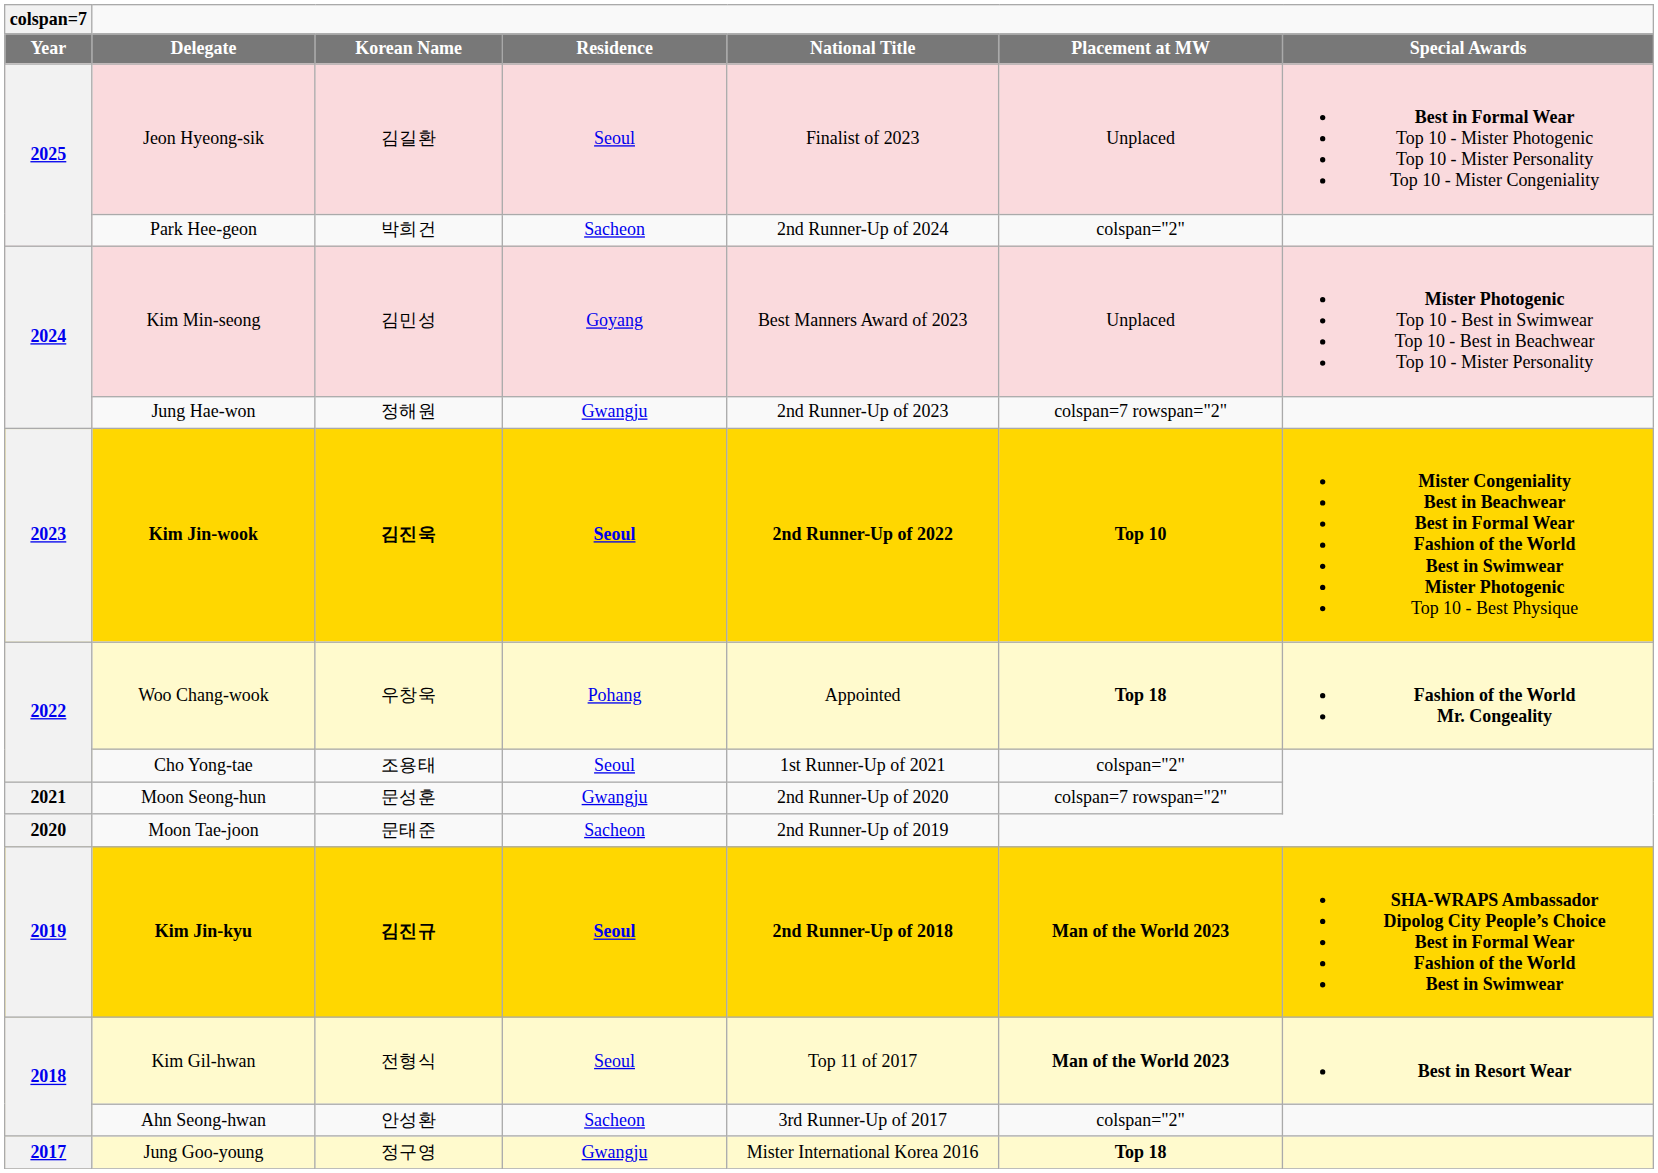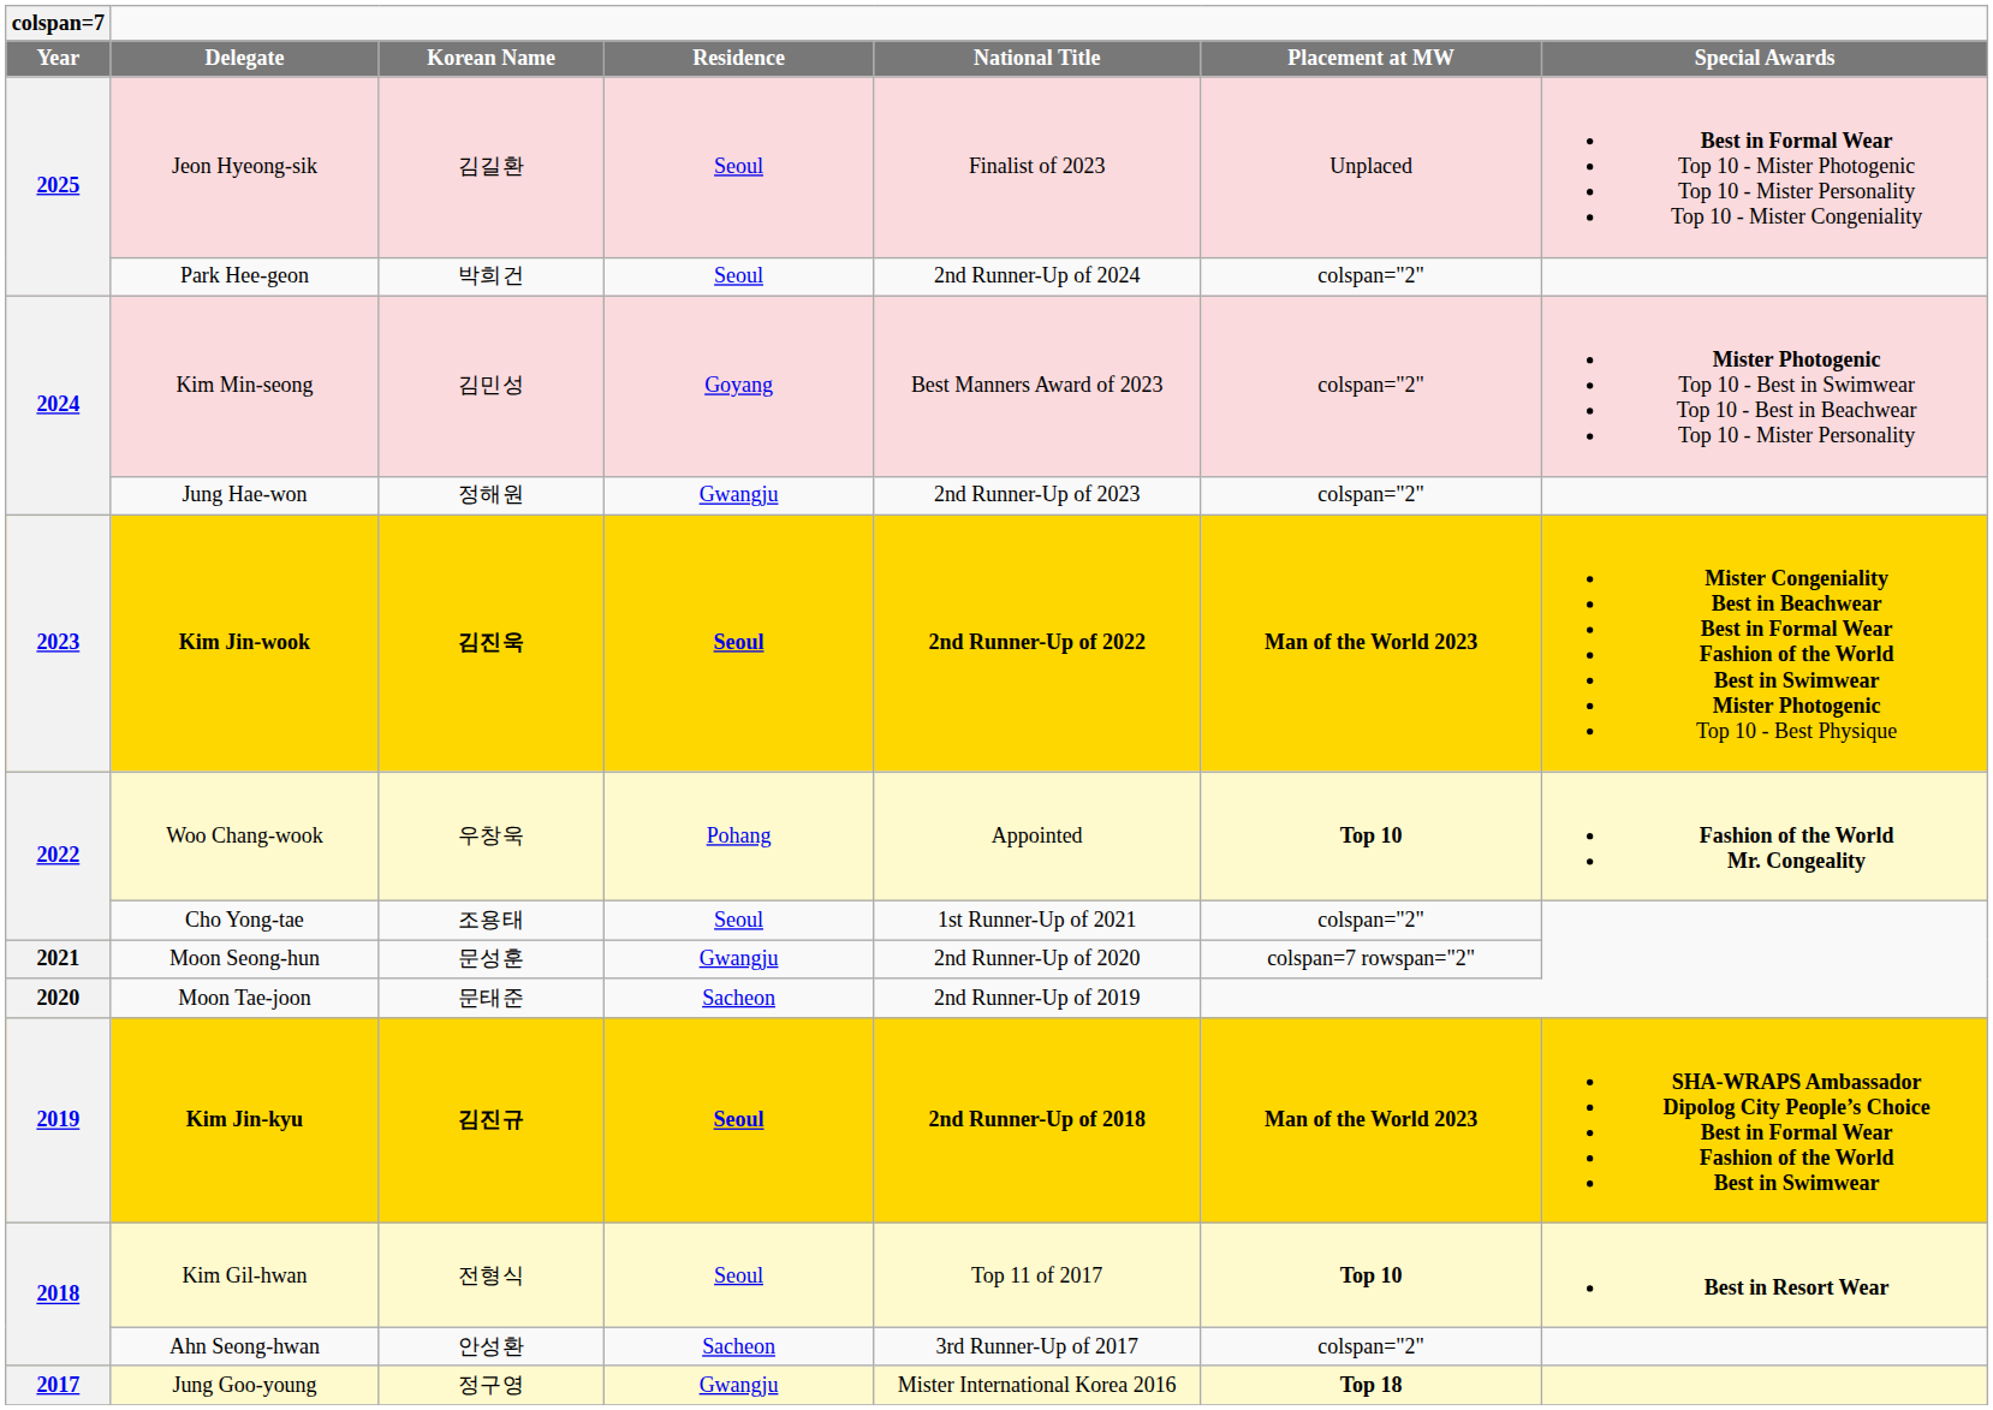Park Hee-geon | Residence: Sacheon -> Seoul
Kim Min-seong | Placement at MW: Unplaced -> colspan="2"
Jung Hae-won | Placement at MW: colspan=7 rowspan="2" -> colspan="2"
Kim Jin-wook | Placement at MW: Top 10 -> Man of the World 2023
Woo Chang-wook | Placement at MW: Top 18 -> Top 10
Kim Gil-hwan | Placement at MW: Man of the World 2023 -> Top 10
